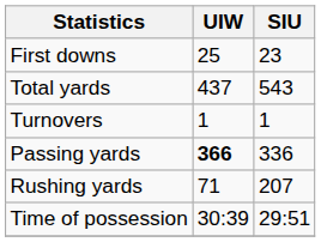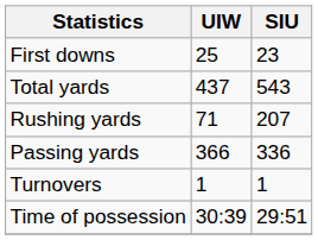rows swapped: Rushing yards <-> Turnovers
Passing yards | UIW: bold -> normal
